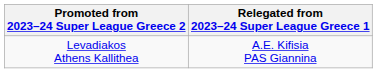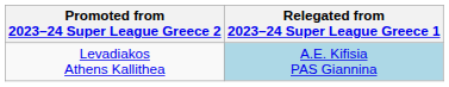Levadiakos Athens Kallithea | Relegated from 2023–24 Super League Greece 1: no background -> lightblue background
